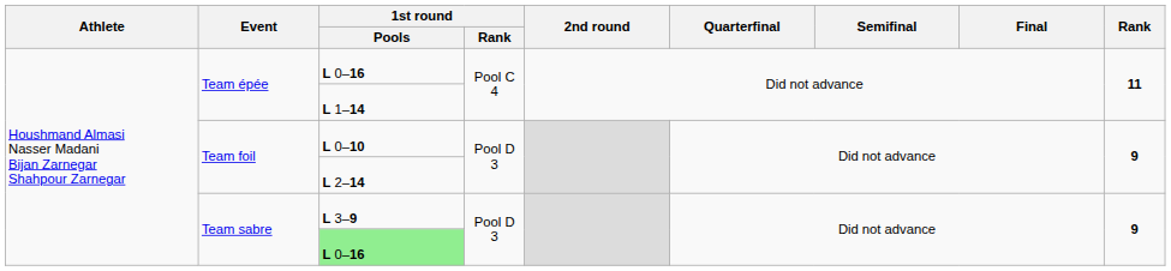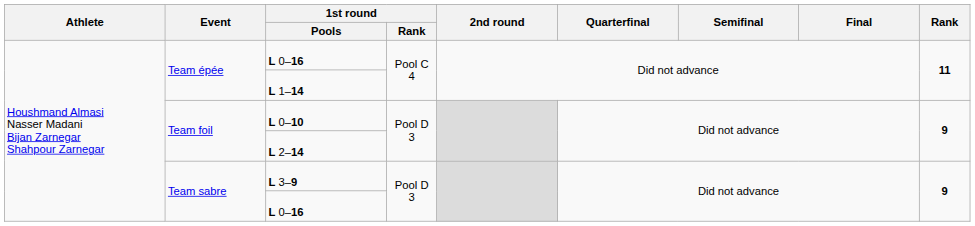Team sabre / L 0–16 | 1st round / Pools: lightgreen background -> no background
